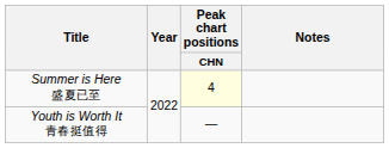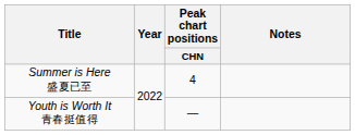Summer is Here 盛夏已至 | Peak chart positions / CHN: lightyellow background -> no background
